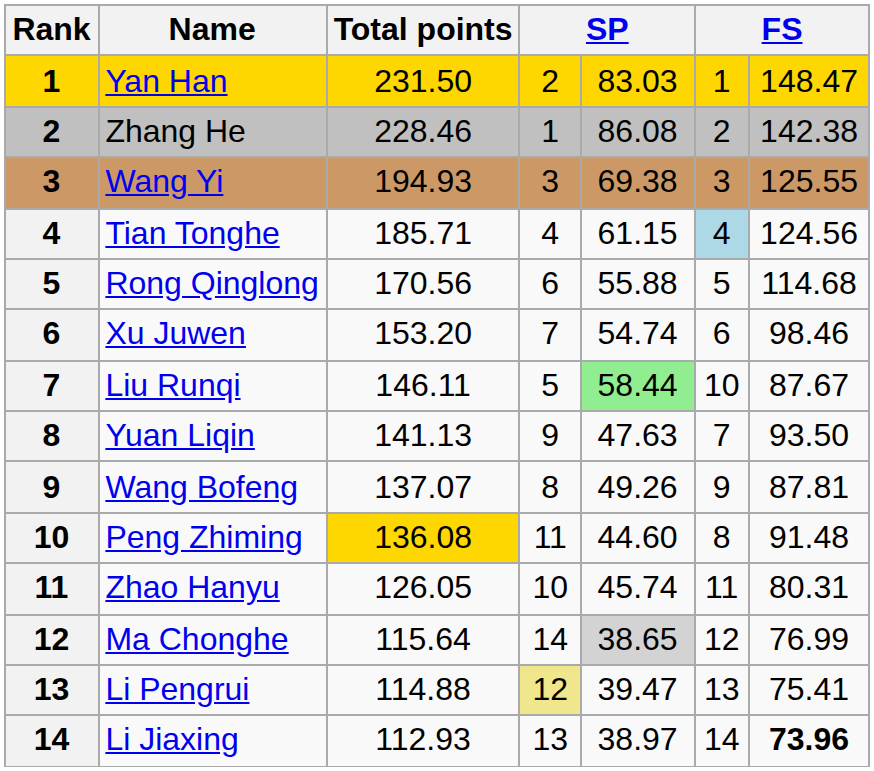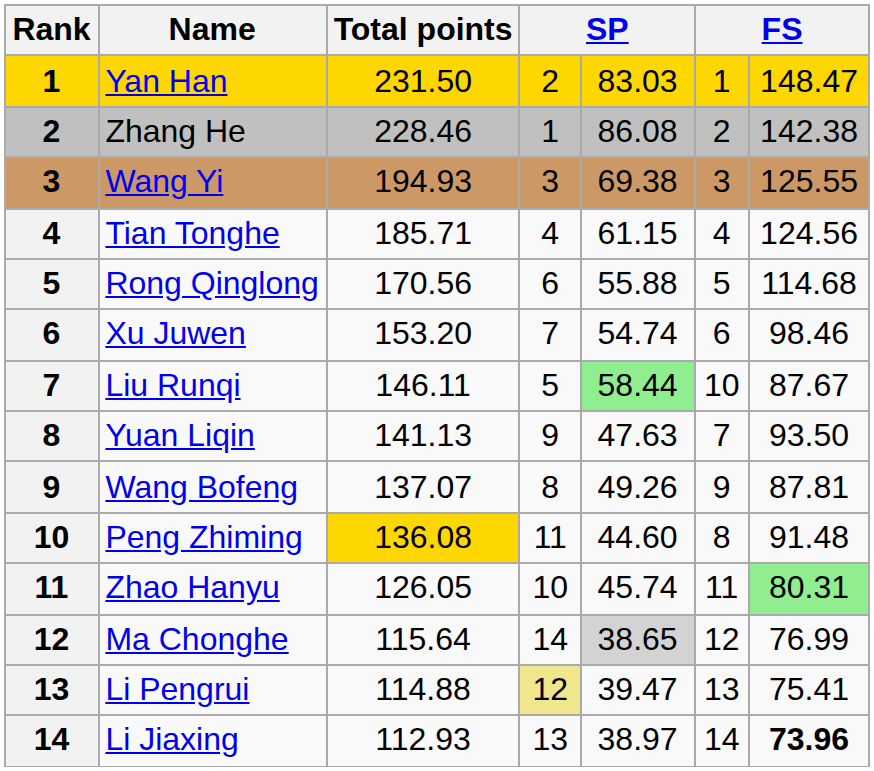Tian Tonghe | column 6: lightblue background -> no background
Zhao Hanyu | column 7: no background -> lightgreen background
